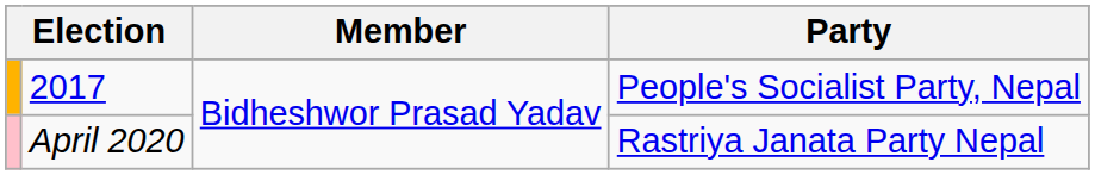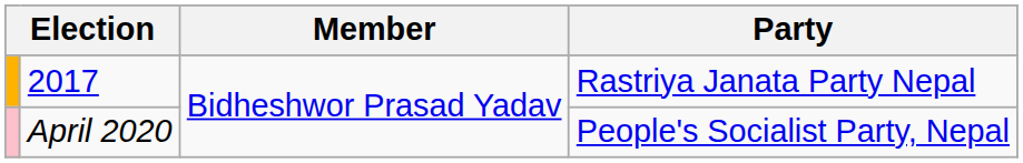2017 | Party: People's Socialist Party, Nepal -> Rastriya Janata Party Nepal
April 2020 | Party: Rastriya Janata Party Nepal -> People's Socialist Party, Nepal
